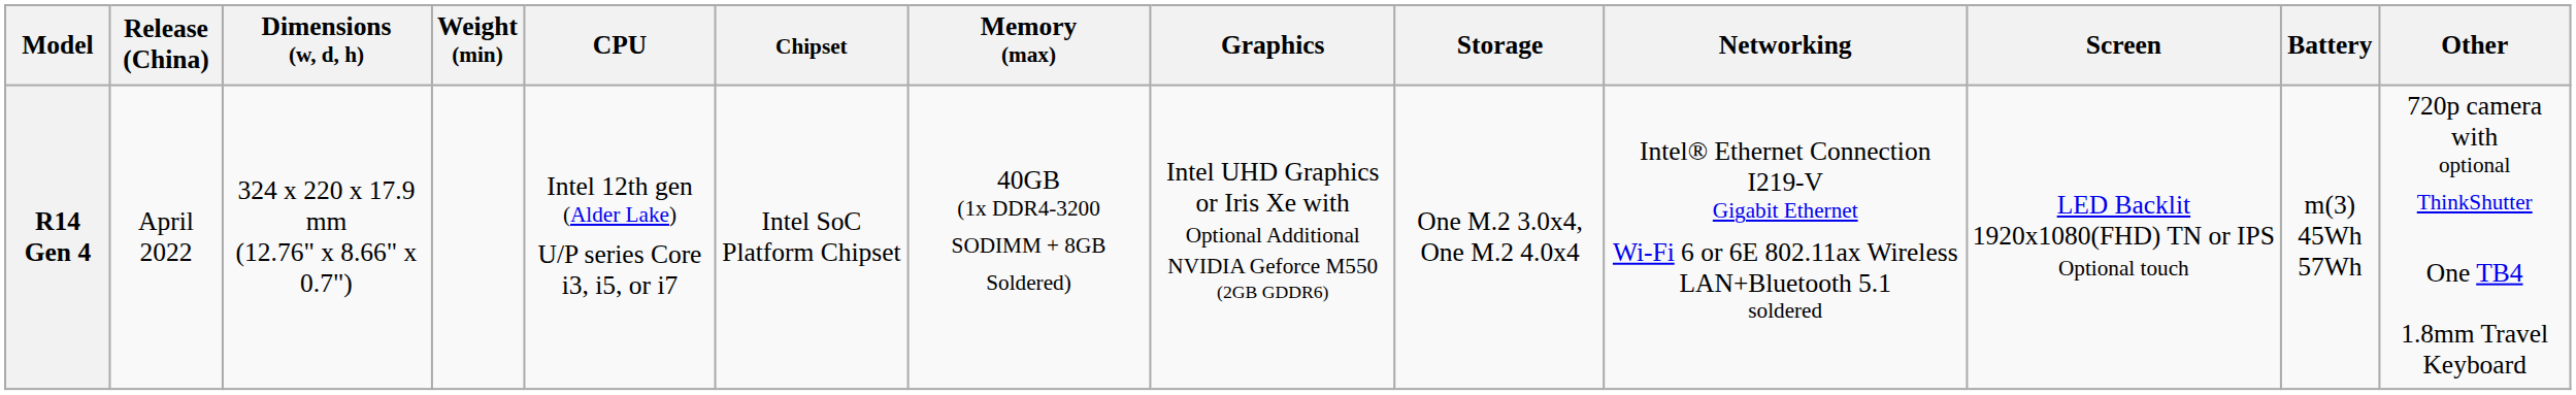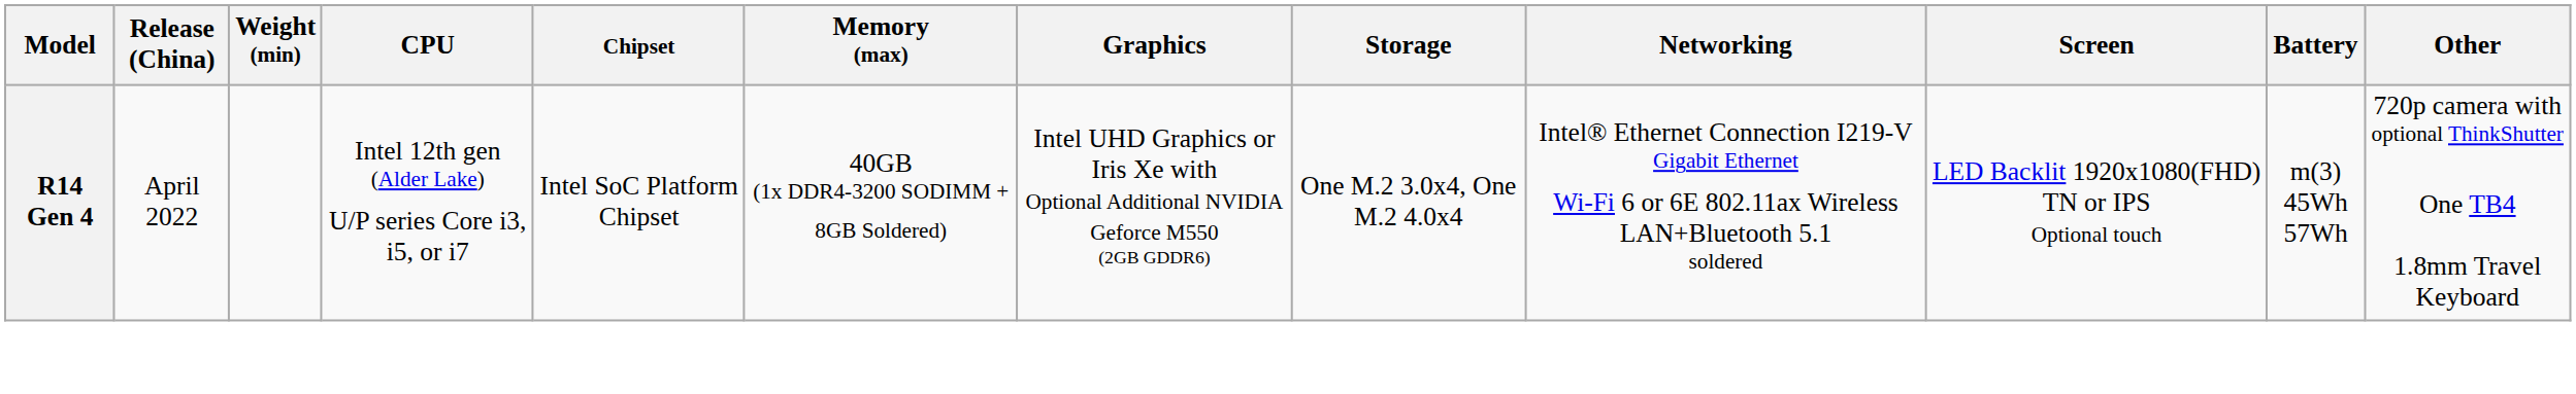- column: Dimensions (w, d, h) | 324 x 220 x 17.9 mm (12.76" x 8.66" x 0.7")
